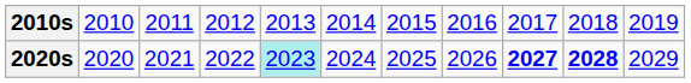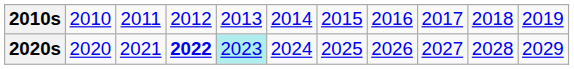2020s | column 4: normal -> bold
2020s | column 9: bold -> normal
2020s | column 10: bold -> normal
